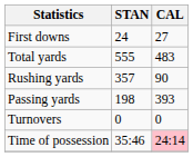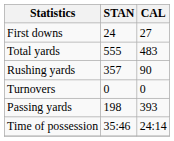rows swapped: Passing yards <-> Turnovers
Time of possession | CAL: pink background -> no background
